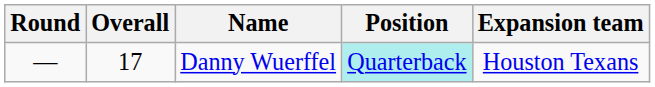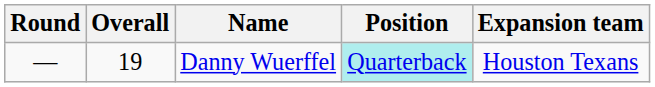Danny Wuerffel | Overall: 17 -> 19
